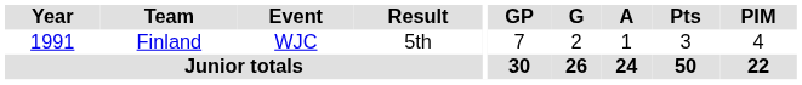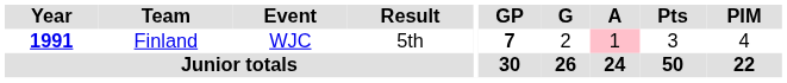Finland | Year: normal -> bold
Finland | GP: normal -> bold
Finland | A: no background -> pink background
